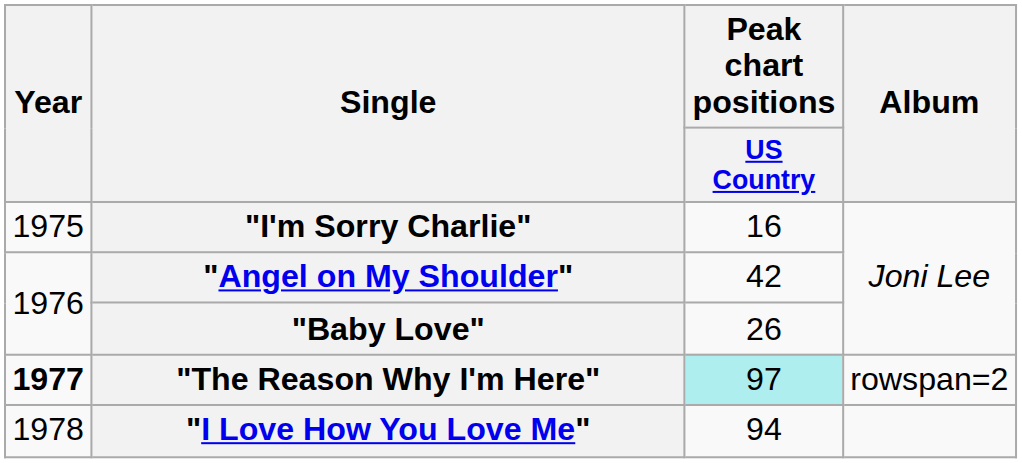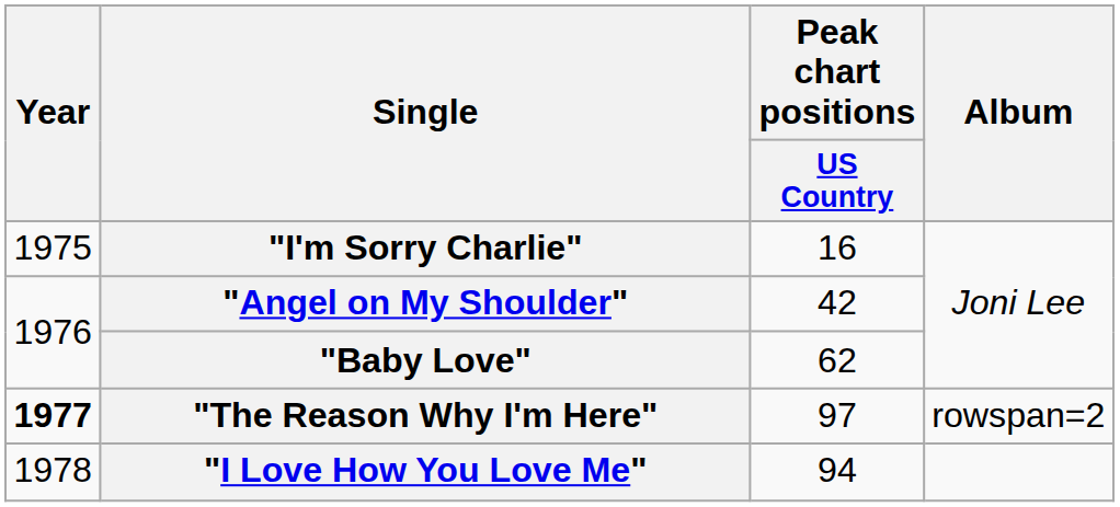"Baby Love" | Peak chart positions / US Country: 26 -> 62
"The Reason Why I'm Here" | Peak chart positions / US Country: paleturquoise background -> no background
